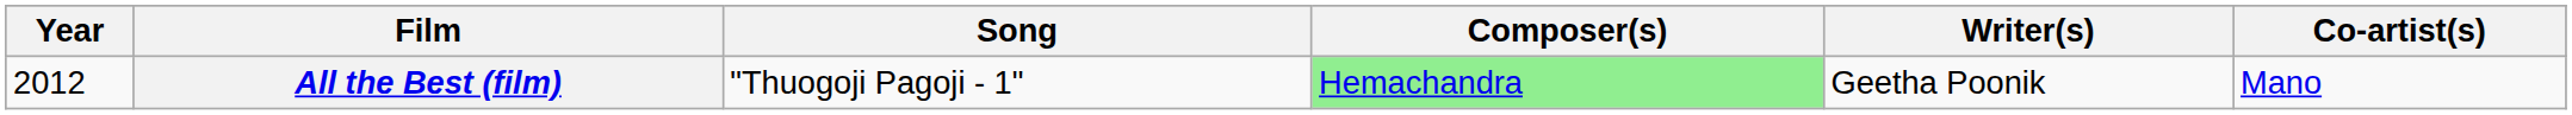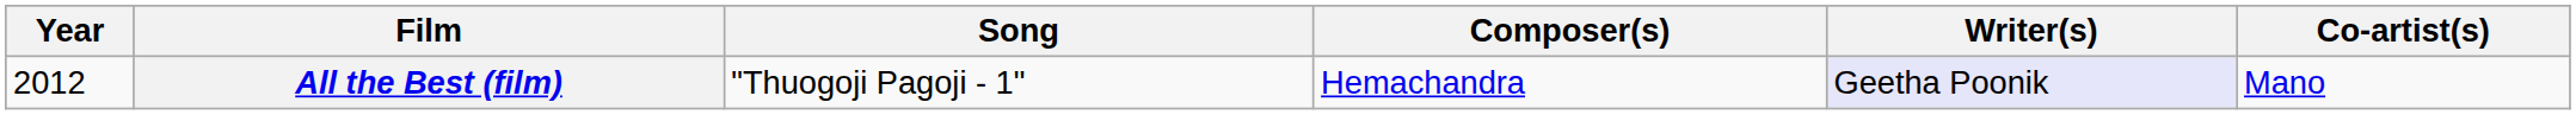row 2 | Composer(s): lightgreen background -> no background
row 2 | Writer(s): no background -> lavender background
